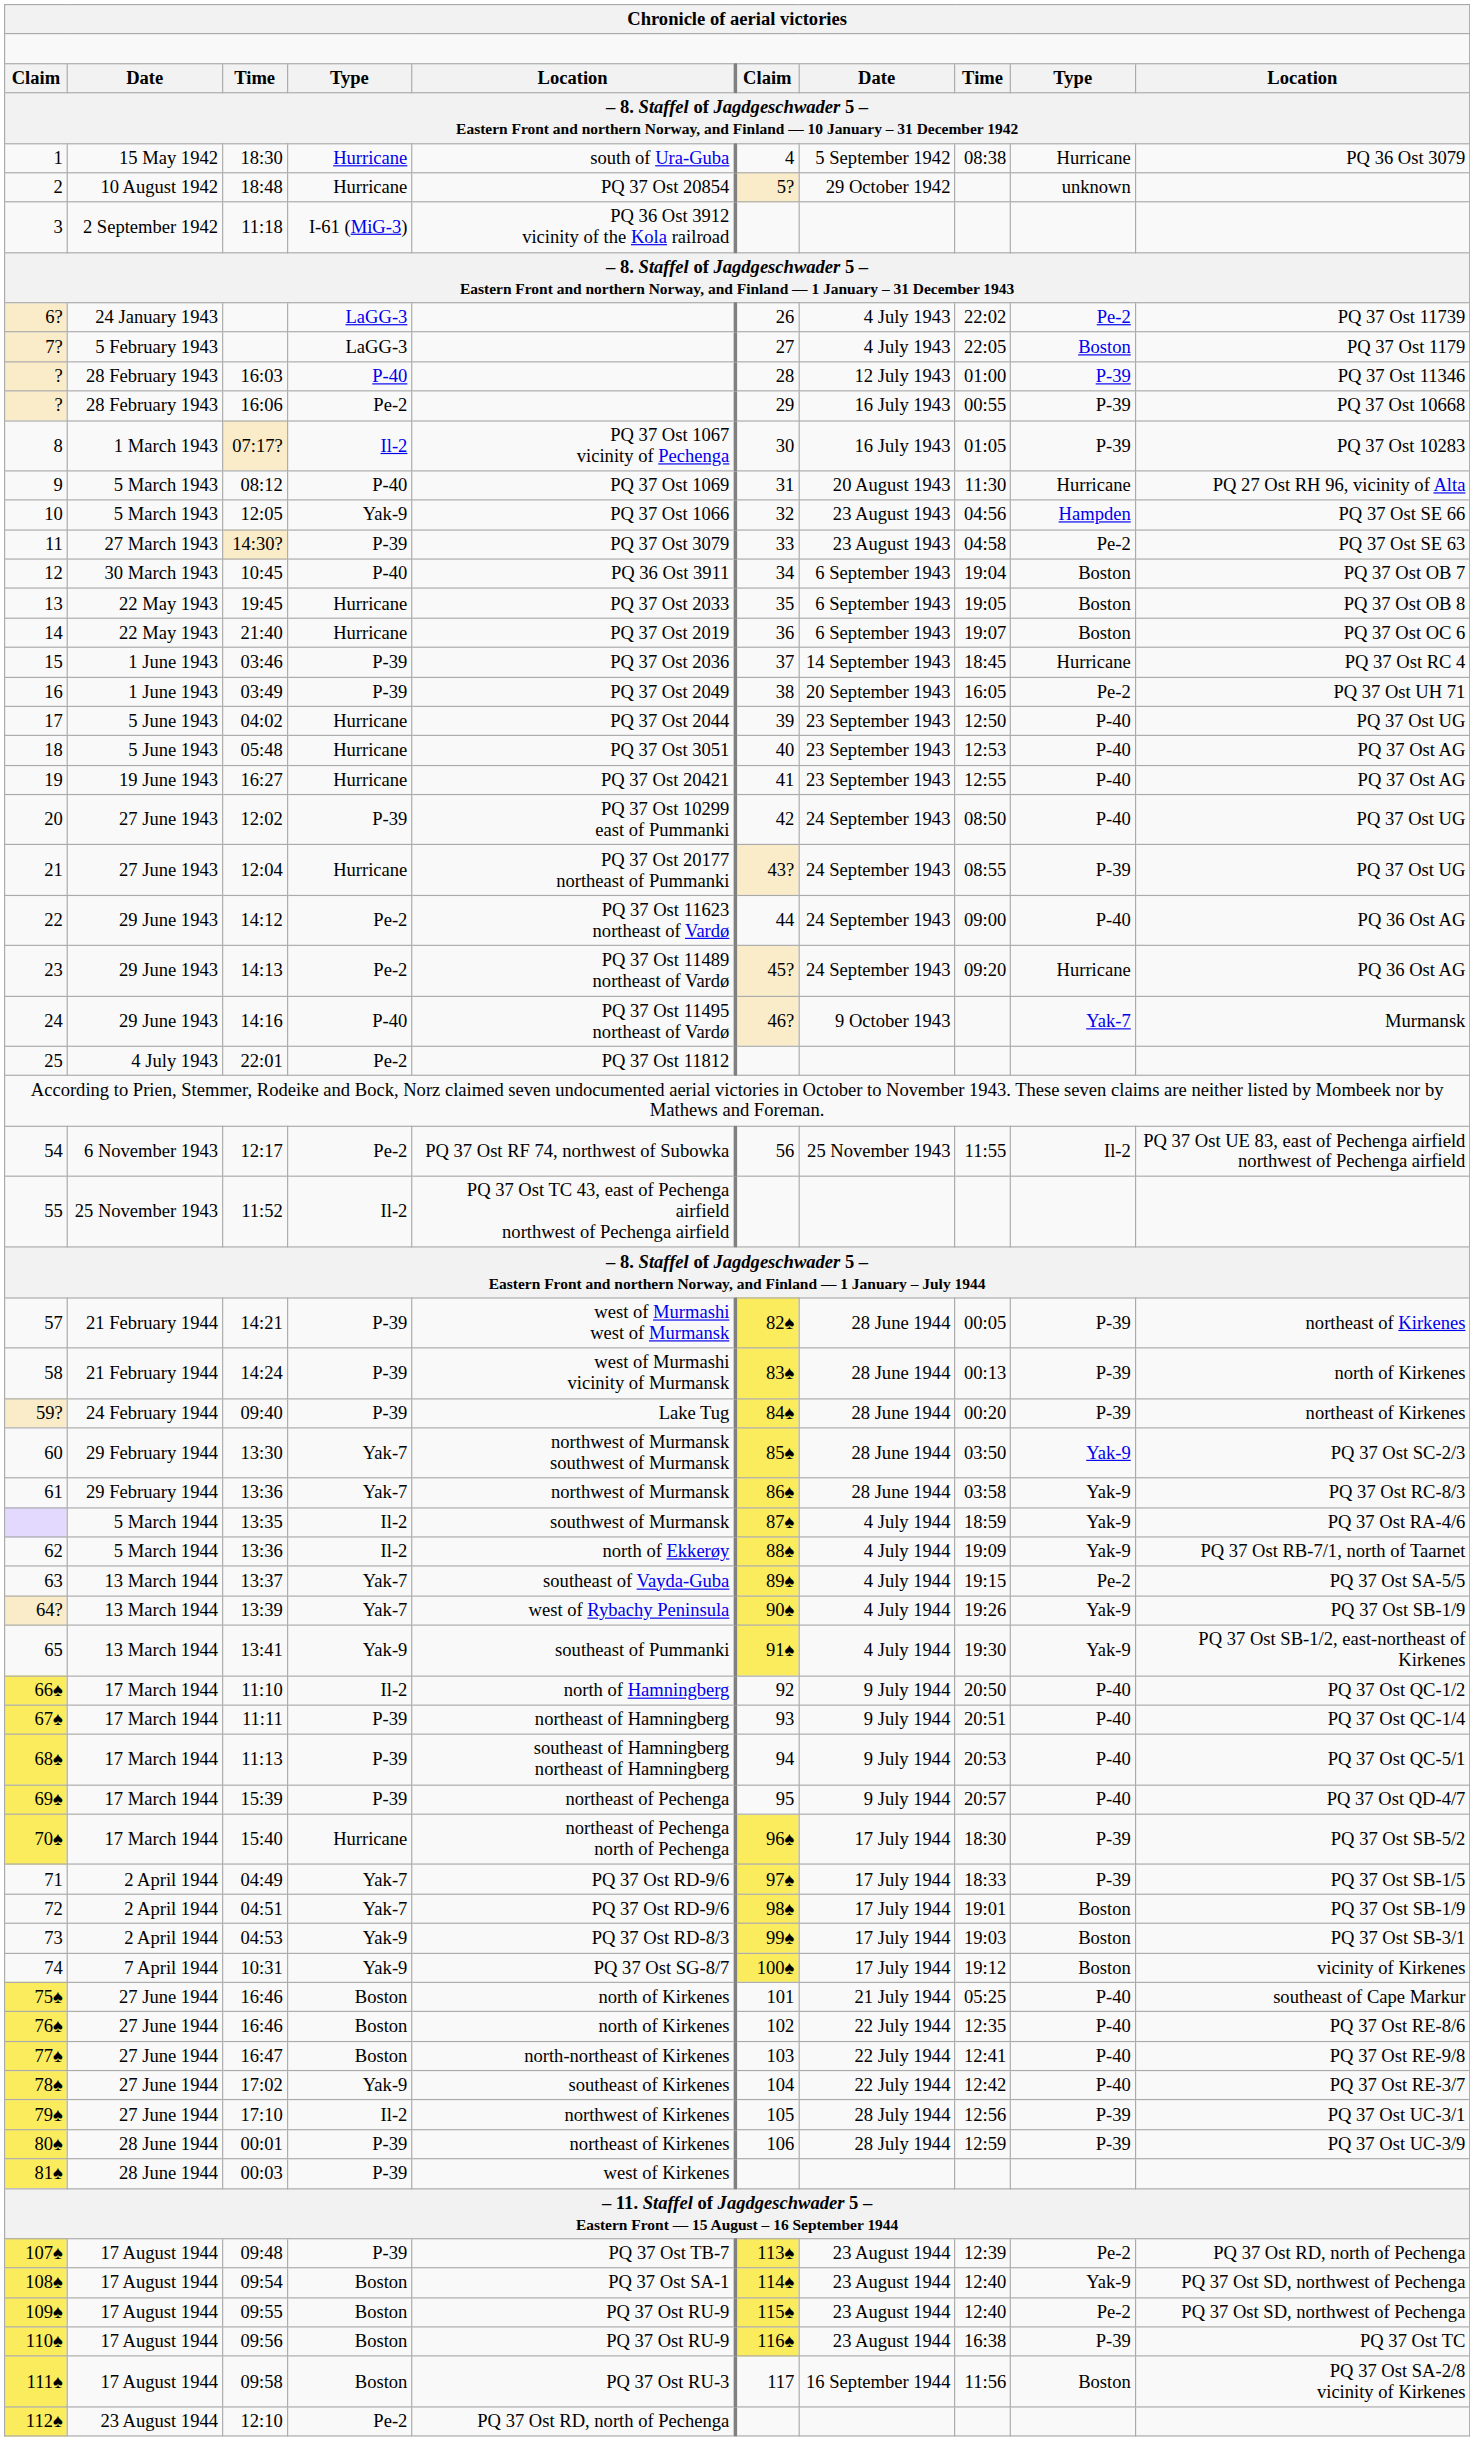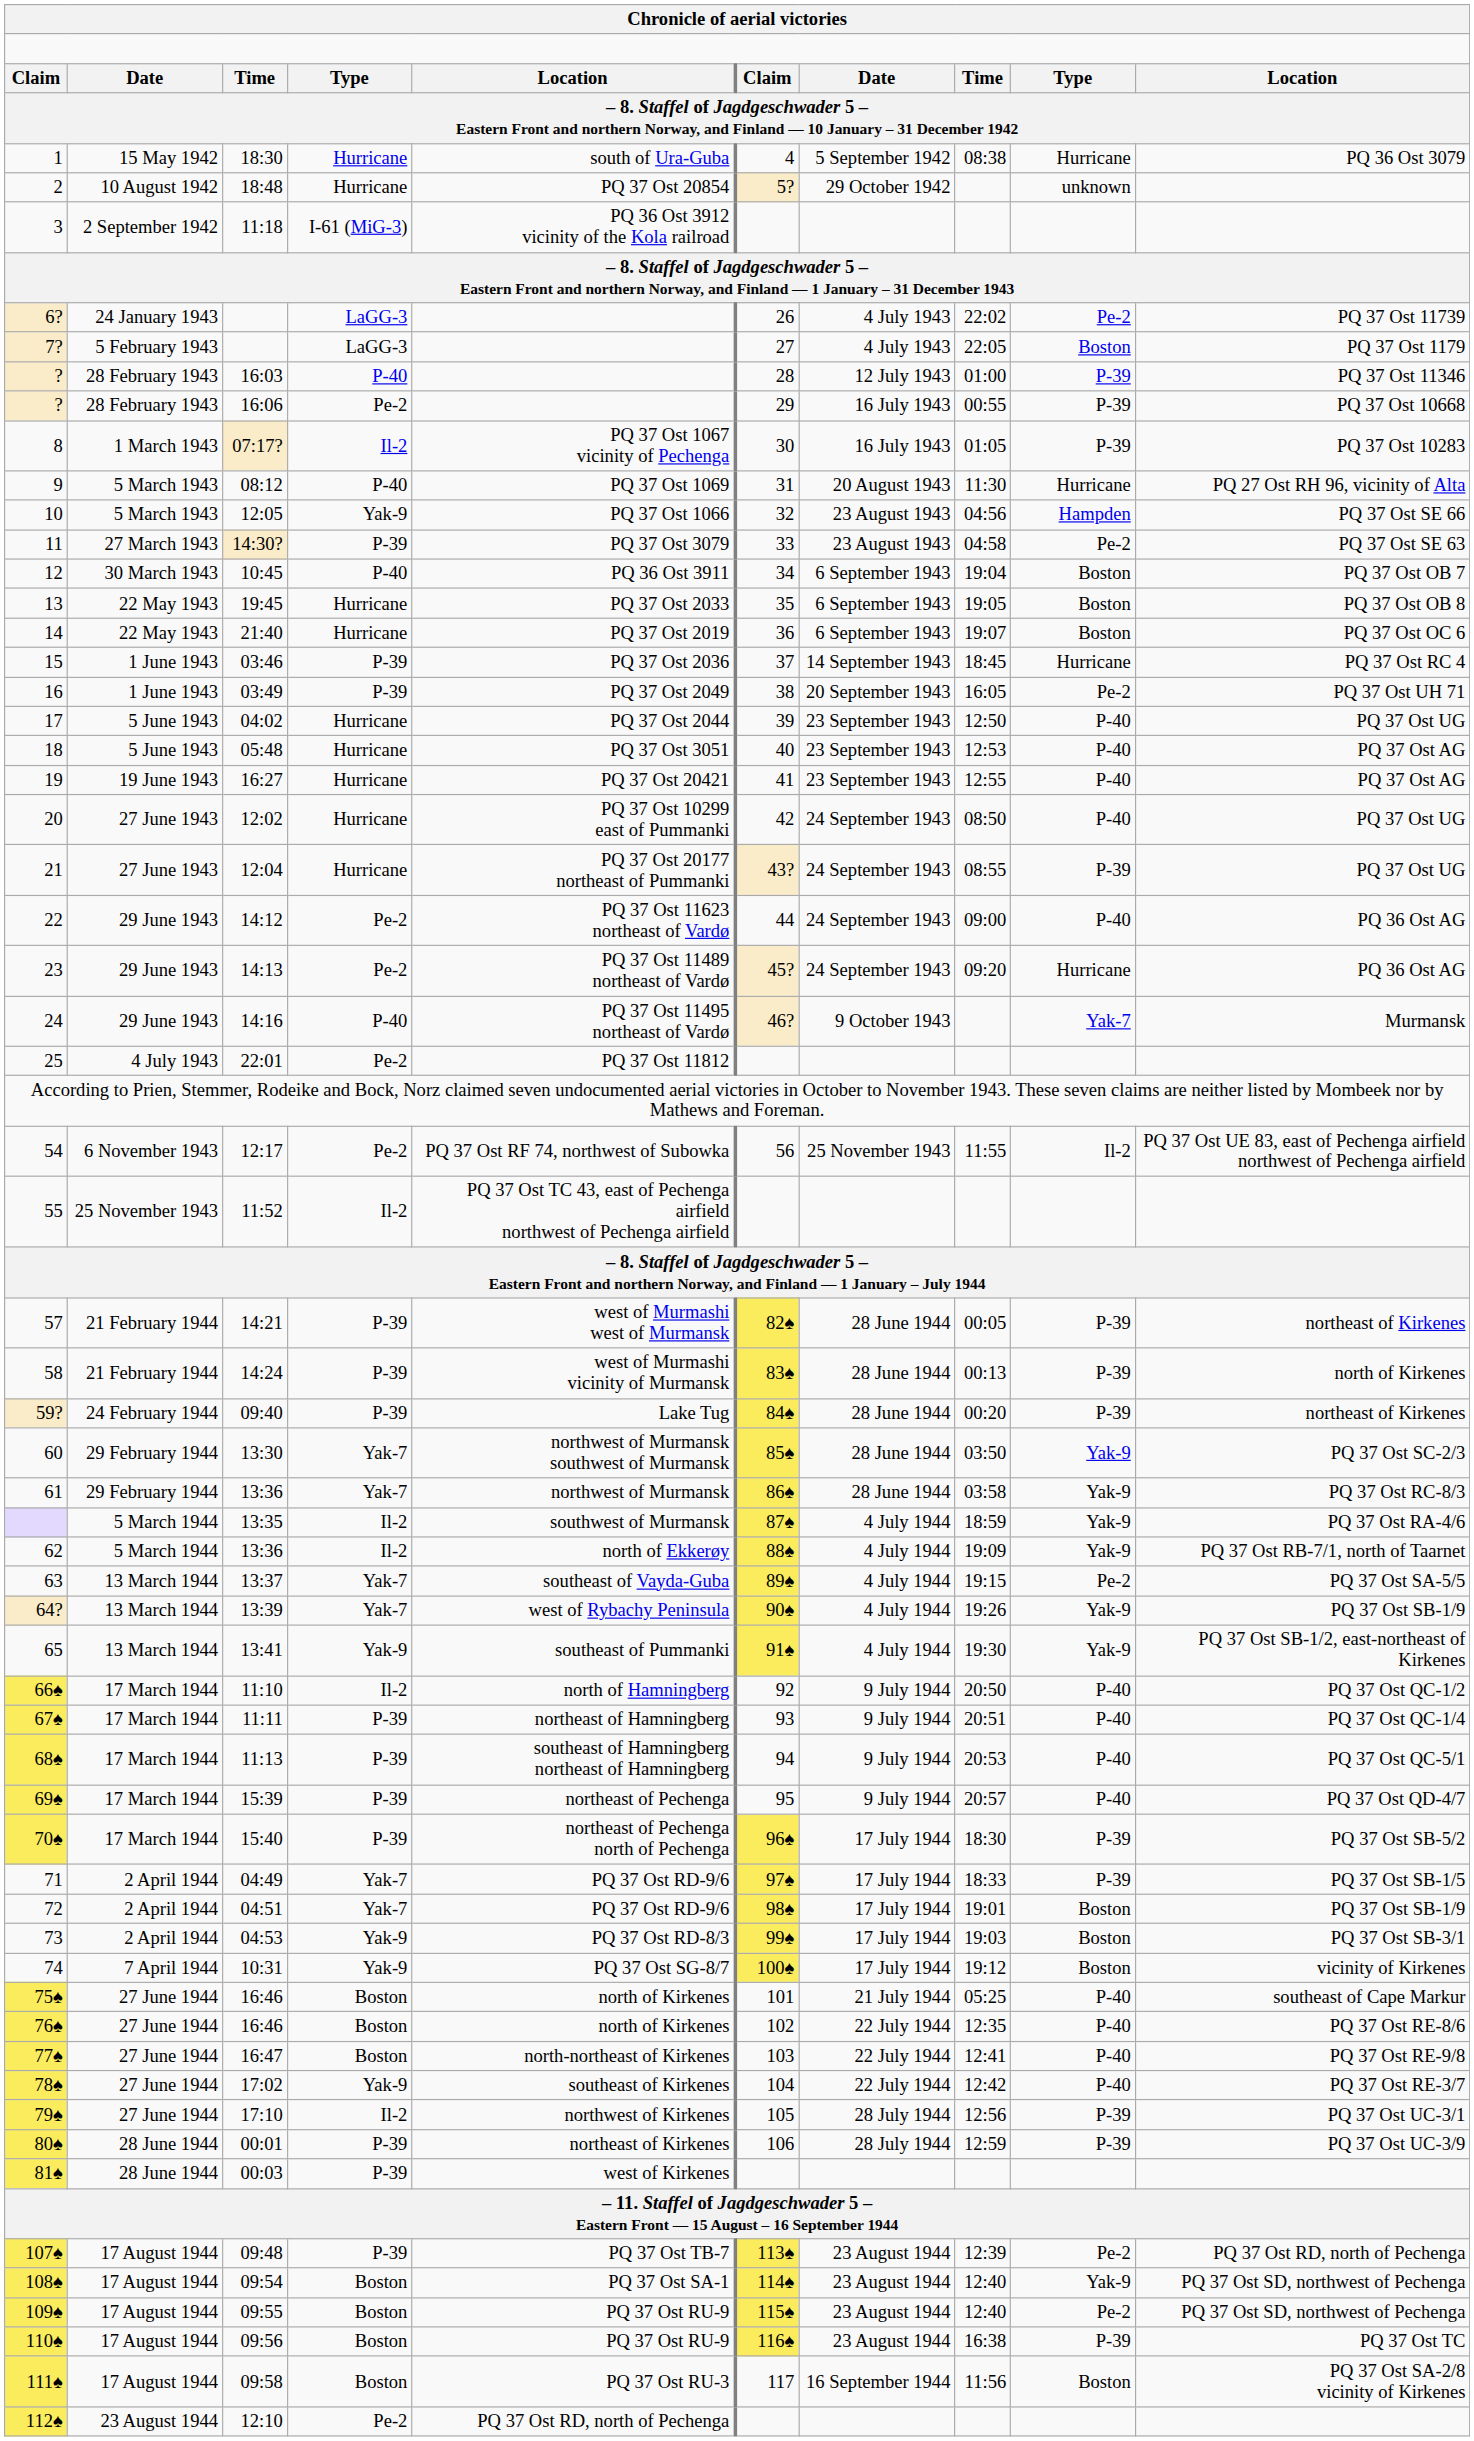20 | column 4: P-39 -> Hurricane
70♠ | column 4: Hurricane -> P-39
